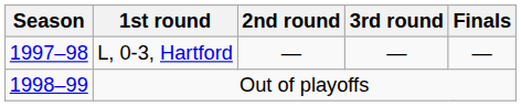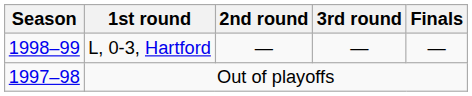L, 0-3, Hartford | Season: 1997–98 -> 1998–99
Out of playoffs | Season: 1998–99 -> 1997–98
